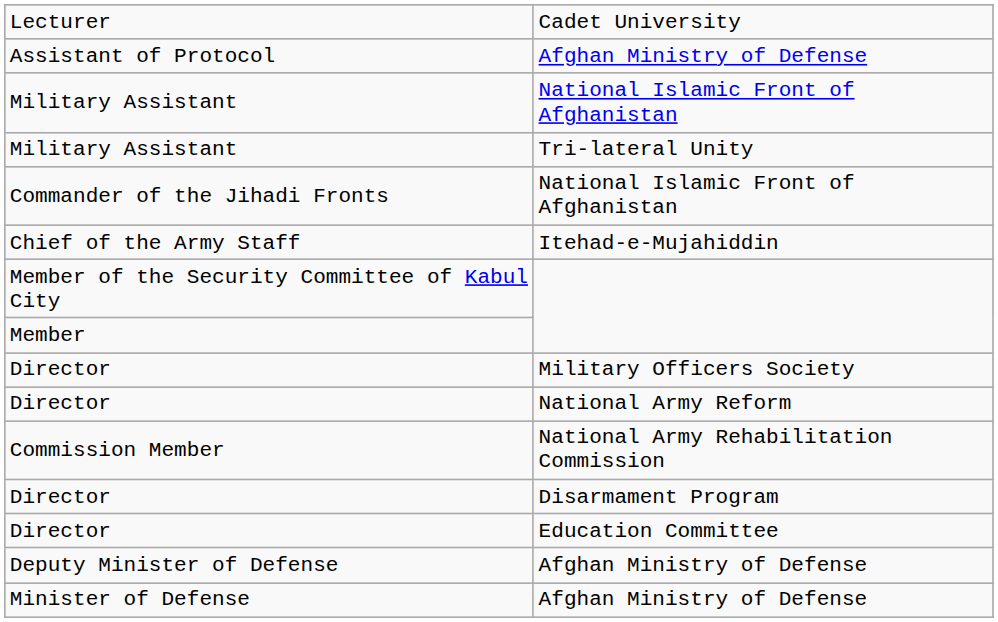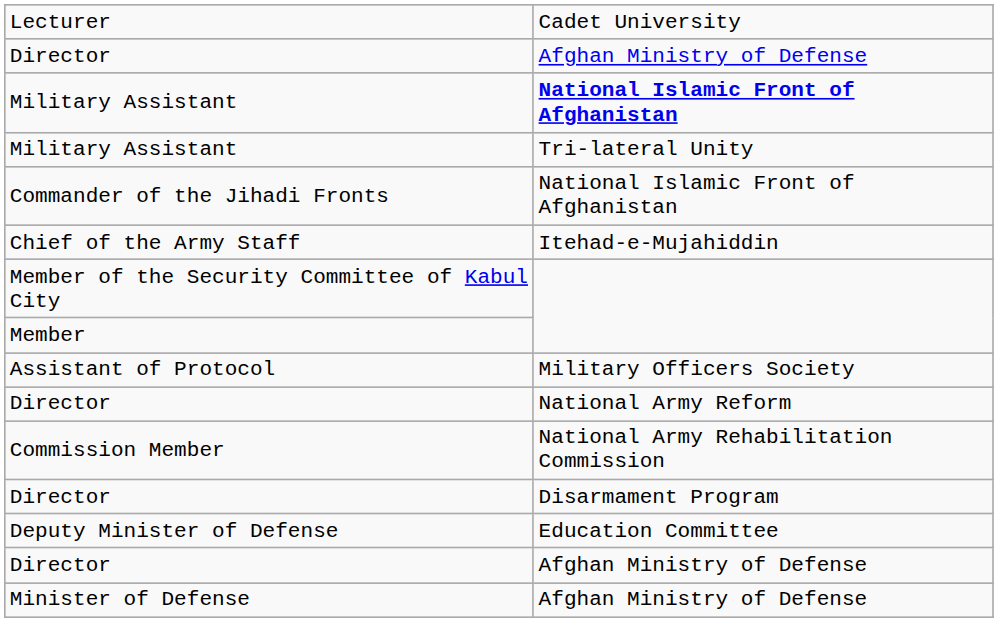row 2 | column 1: Assistant of Protocol -> Director
row 3 | column 2: normal -> bold
row 9 | column 1: Director -> Assistant of Protocol
row 13 | column 1: Director -> Deputy Minister of Defense
row 14 | column 1: Deputy Minister of Defense -> Director
